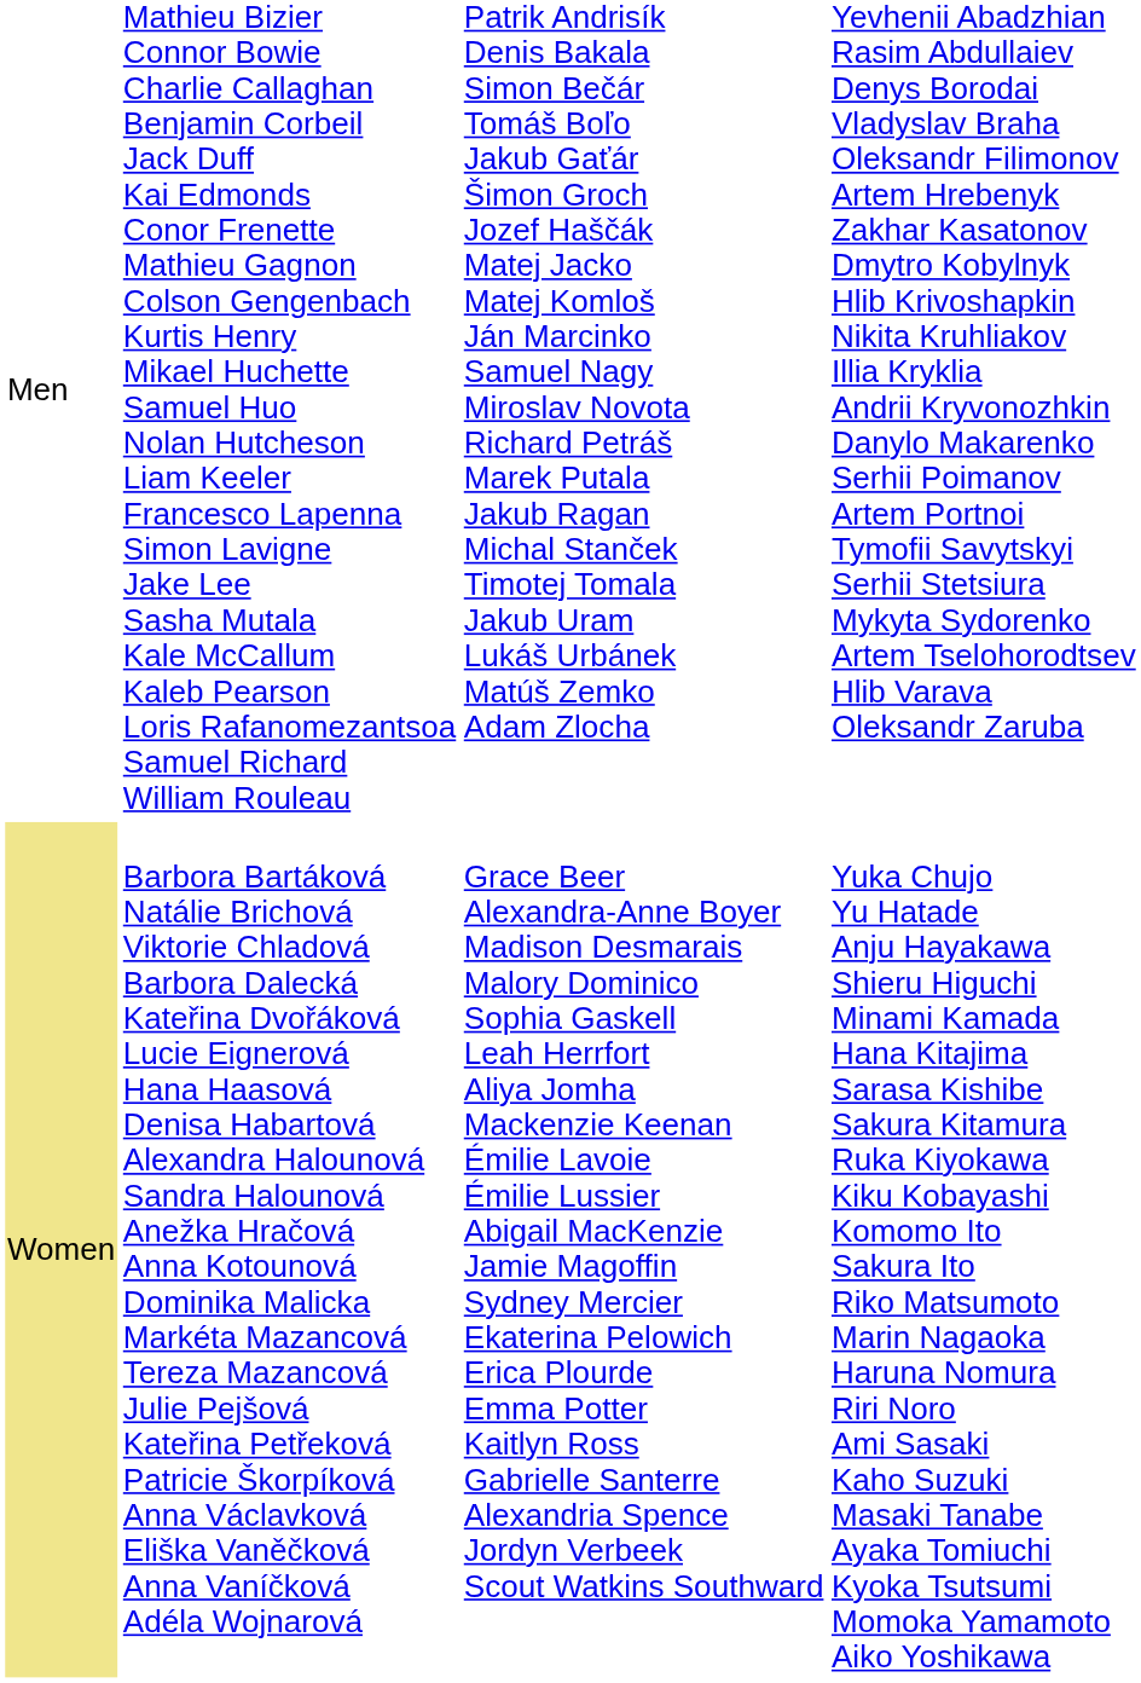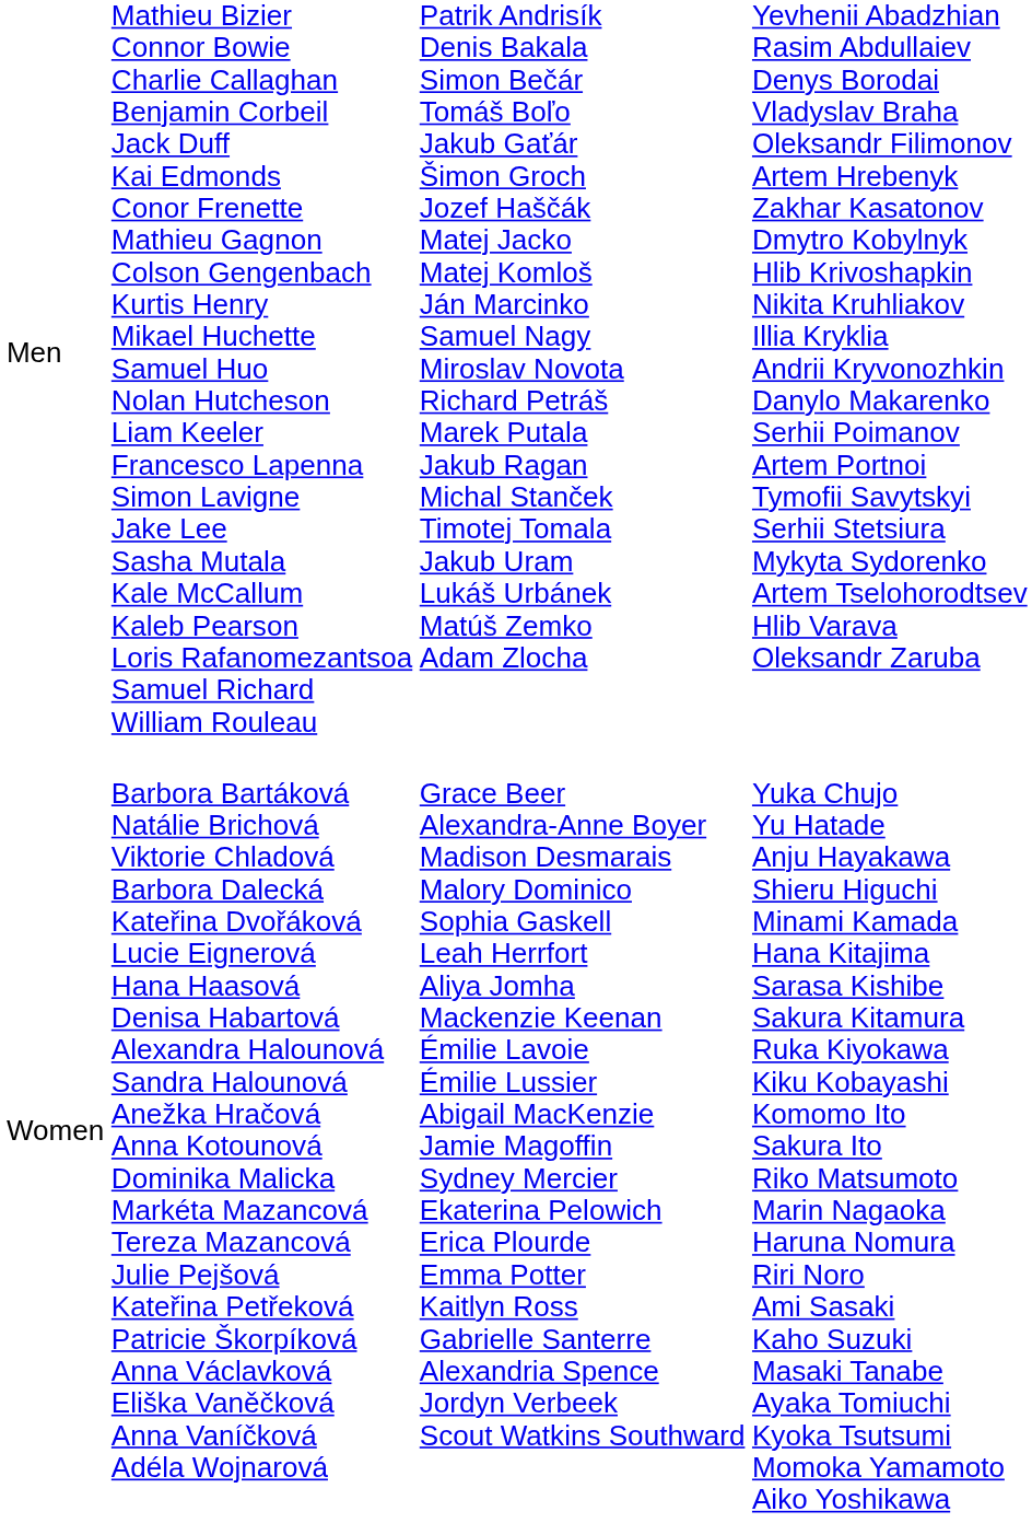Women | column 1: khaki background -> no background
